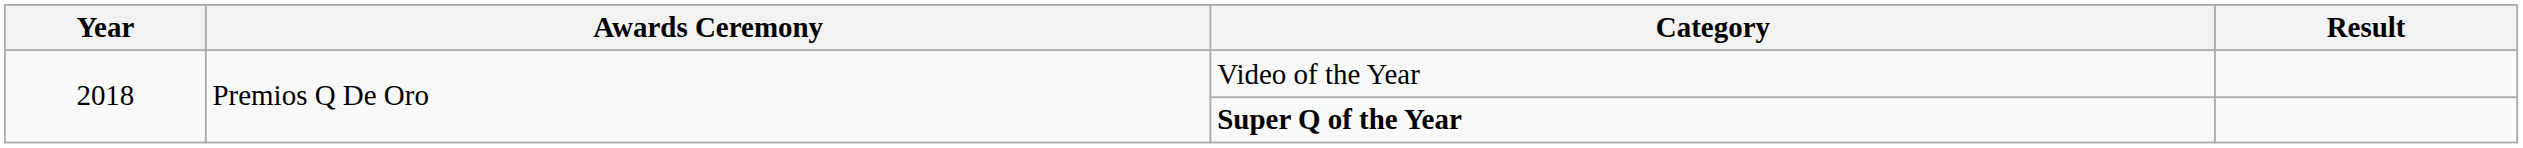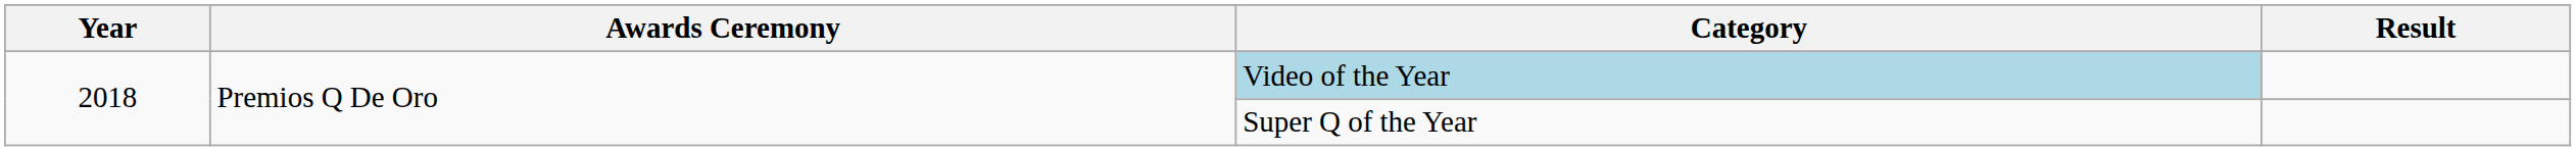Video of the Year | Category: no background -> lightblue background
Super Q of the Year | Category: bold -> normal
